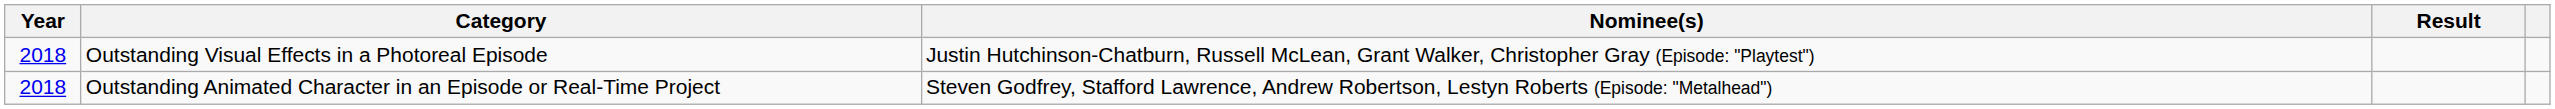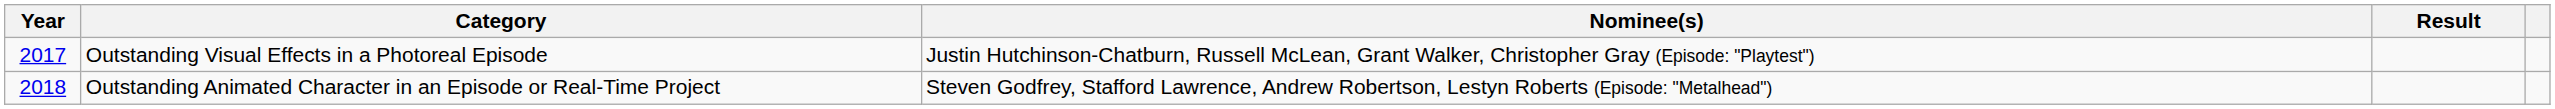Outstanding Visual Effects in a Photoreal Episode | Year: 2018 -> 2017
